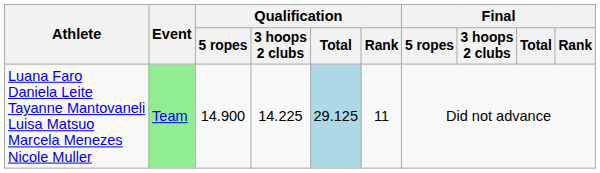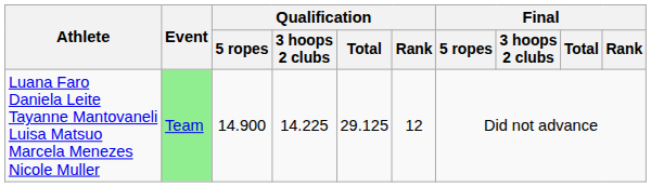row 3 | Qualification / Total: lightblue background -> no background
row 3 | Qualification / Rank: 11 -> 12
